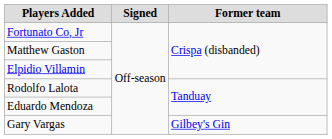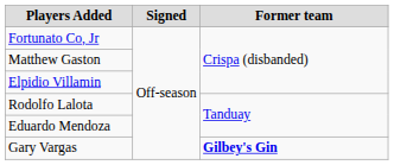Gary Vargas | Former team: normal -> bold
